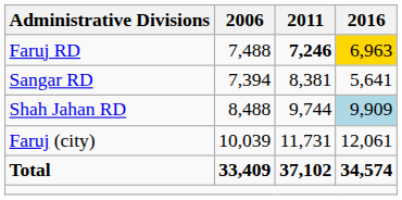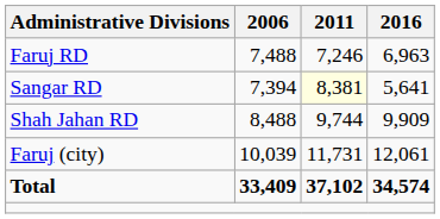Faruj RD | 2011: bold -> normal
Faruj RD | 2016: gold background -> no background
Sangar RD | 2011: no background -> lightyellow background
Shah Jahan RD | 2016: lightblue background -> no background
